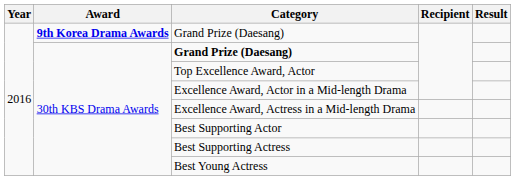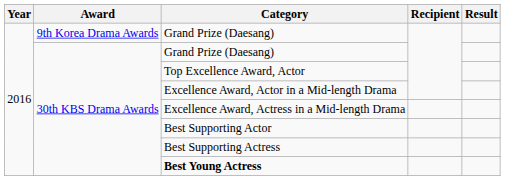9th Korea Drama Awards / Grand Prize (Daesang) | Award: bold -> normal
30th KBS Drama Awards / Grand Prize (Daesang) | Category: bold -> normal
Best Young Actress | Category: normal -> bold
